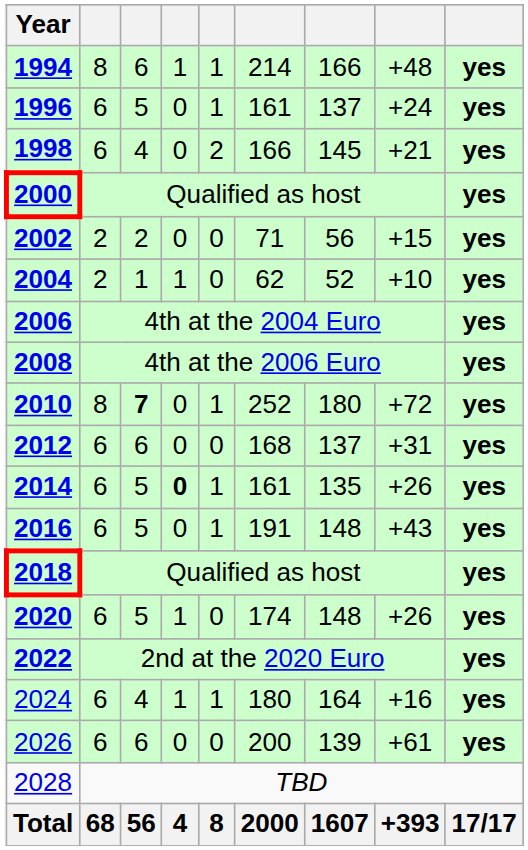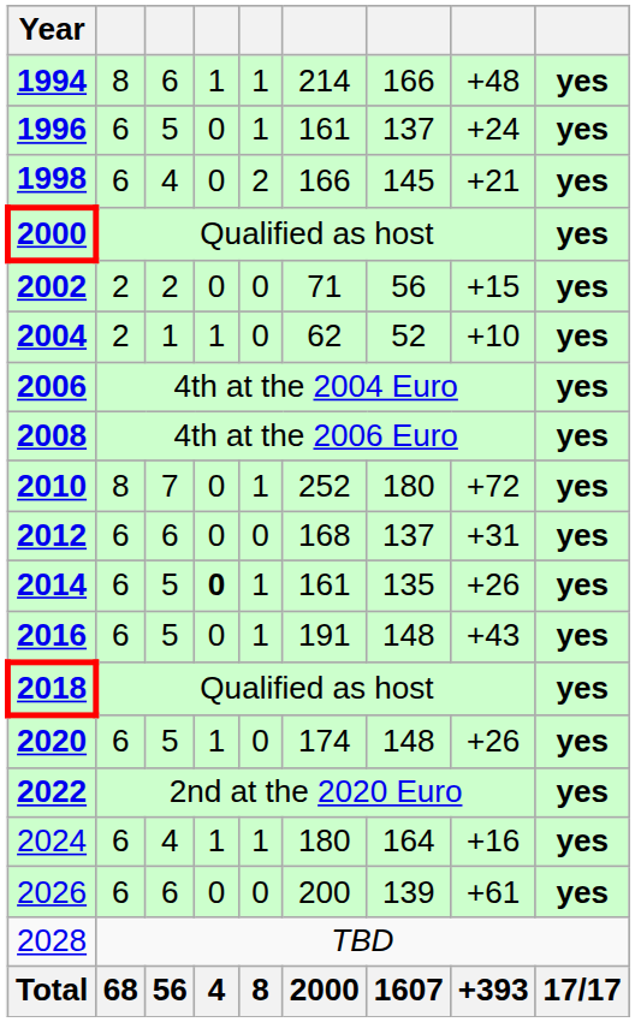2010 | column 3: bold -> normal
